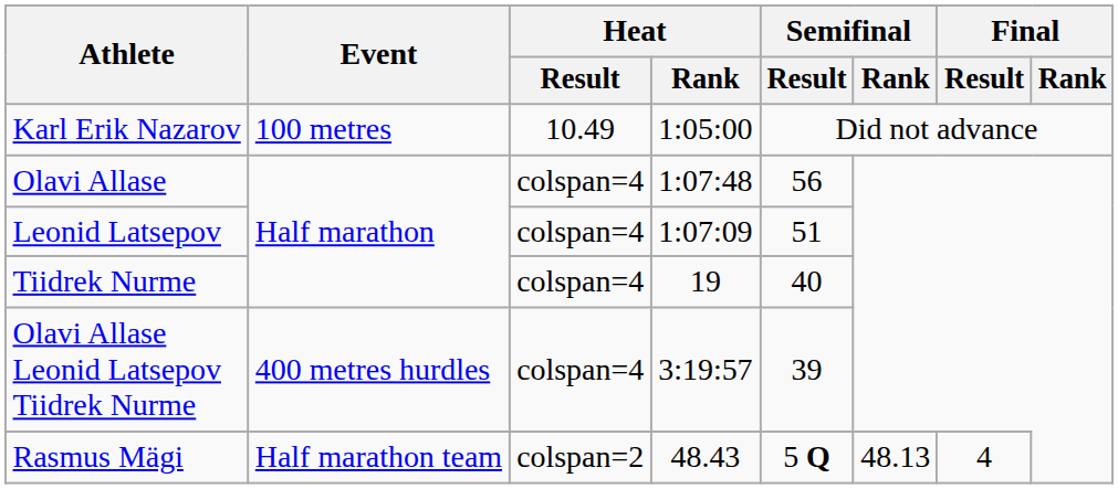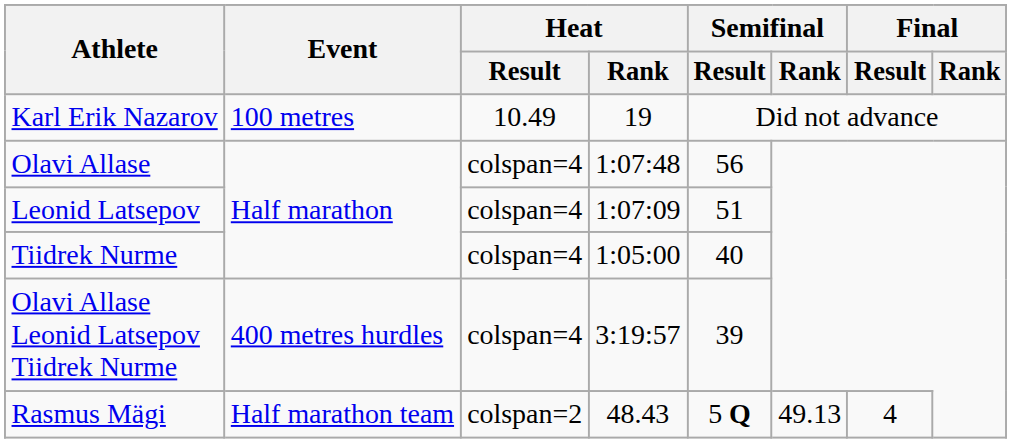Karl Erik Nazarov | Heat / Rank: 1:05:00 -> 19
Tiidrek Nurme | Heat / Rank: 19 -> 1:05:00
Rasmus Mägi | Semifinal / Rank: 48.13 -> 49.13
